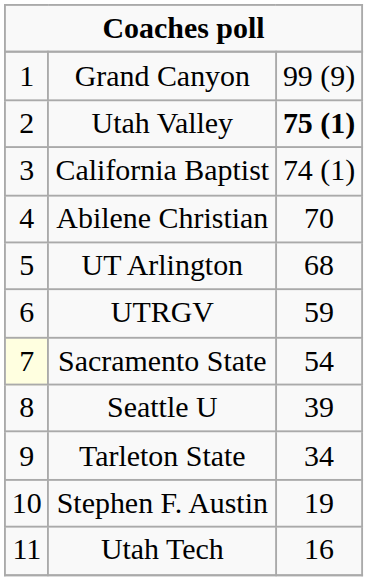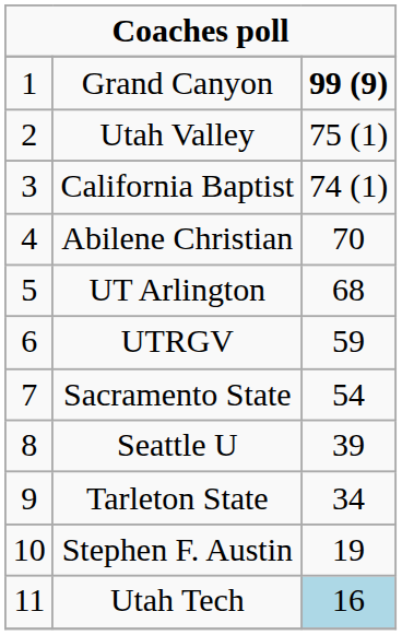Grand Canyon | column 3: normal -> bold
Utah Valley | column 3: bold -> normal
Sacramento State | column 1: lightyellow background -> no background
Utah Tech | column 3: no background -> lightblue background
